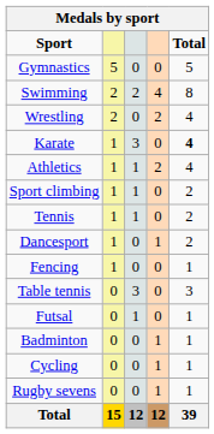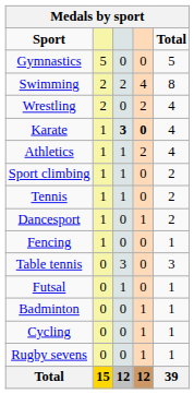Karate | column 3: normal -> bold
Karate | column 4: normal -> bold
Karate | Total: bold -> normal
